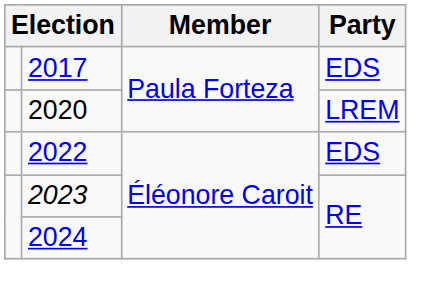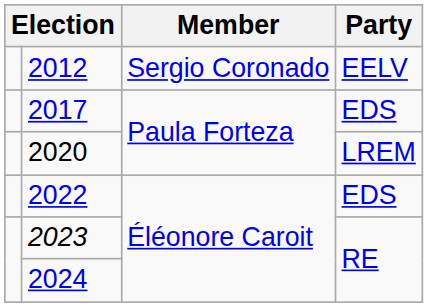+ row: 2012 | Sergio Coronado | EELV
